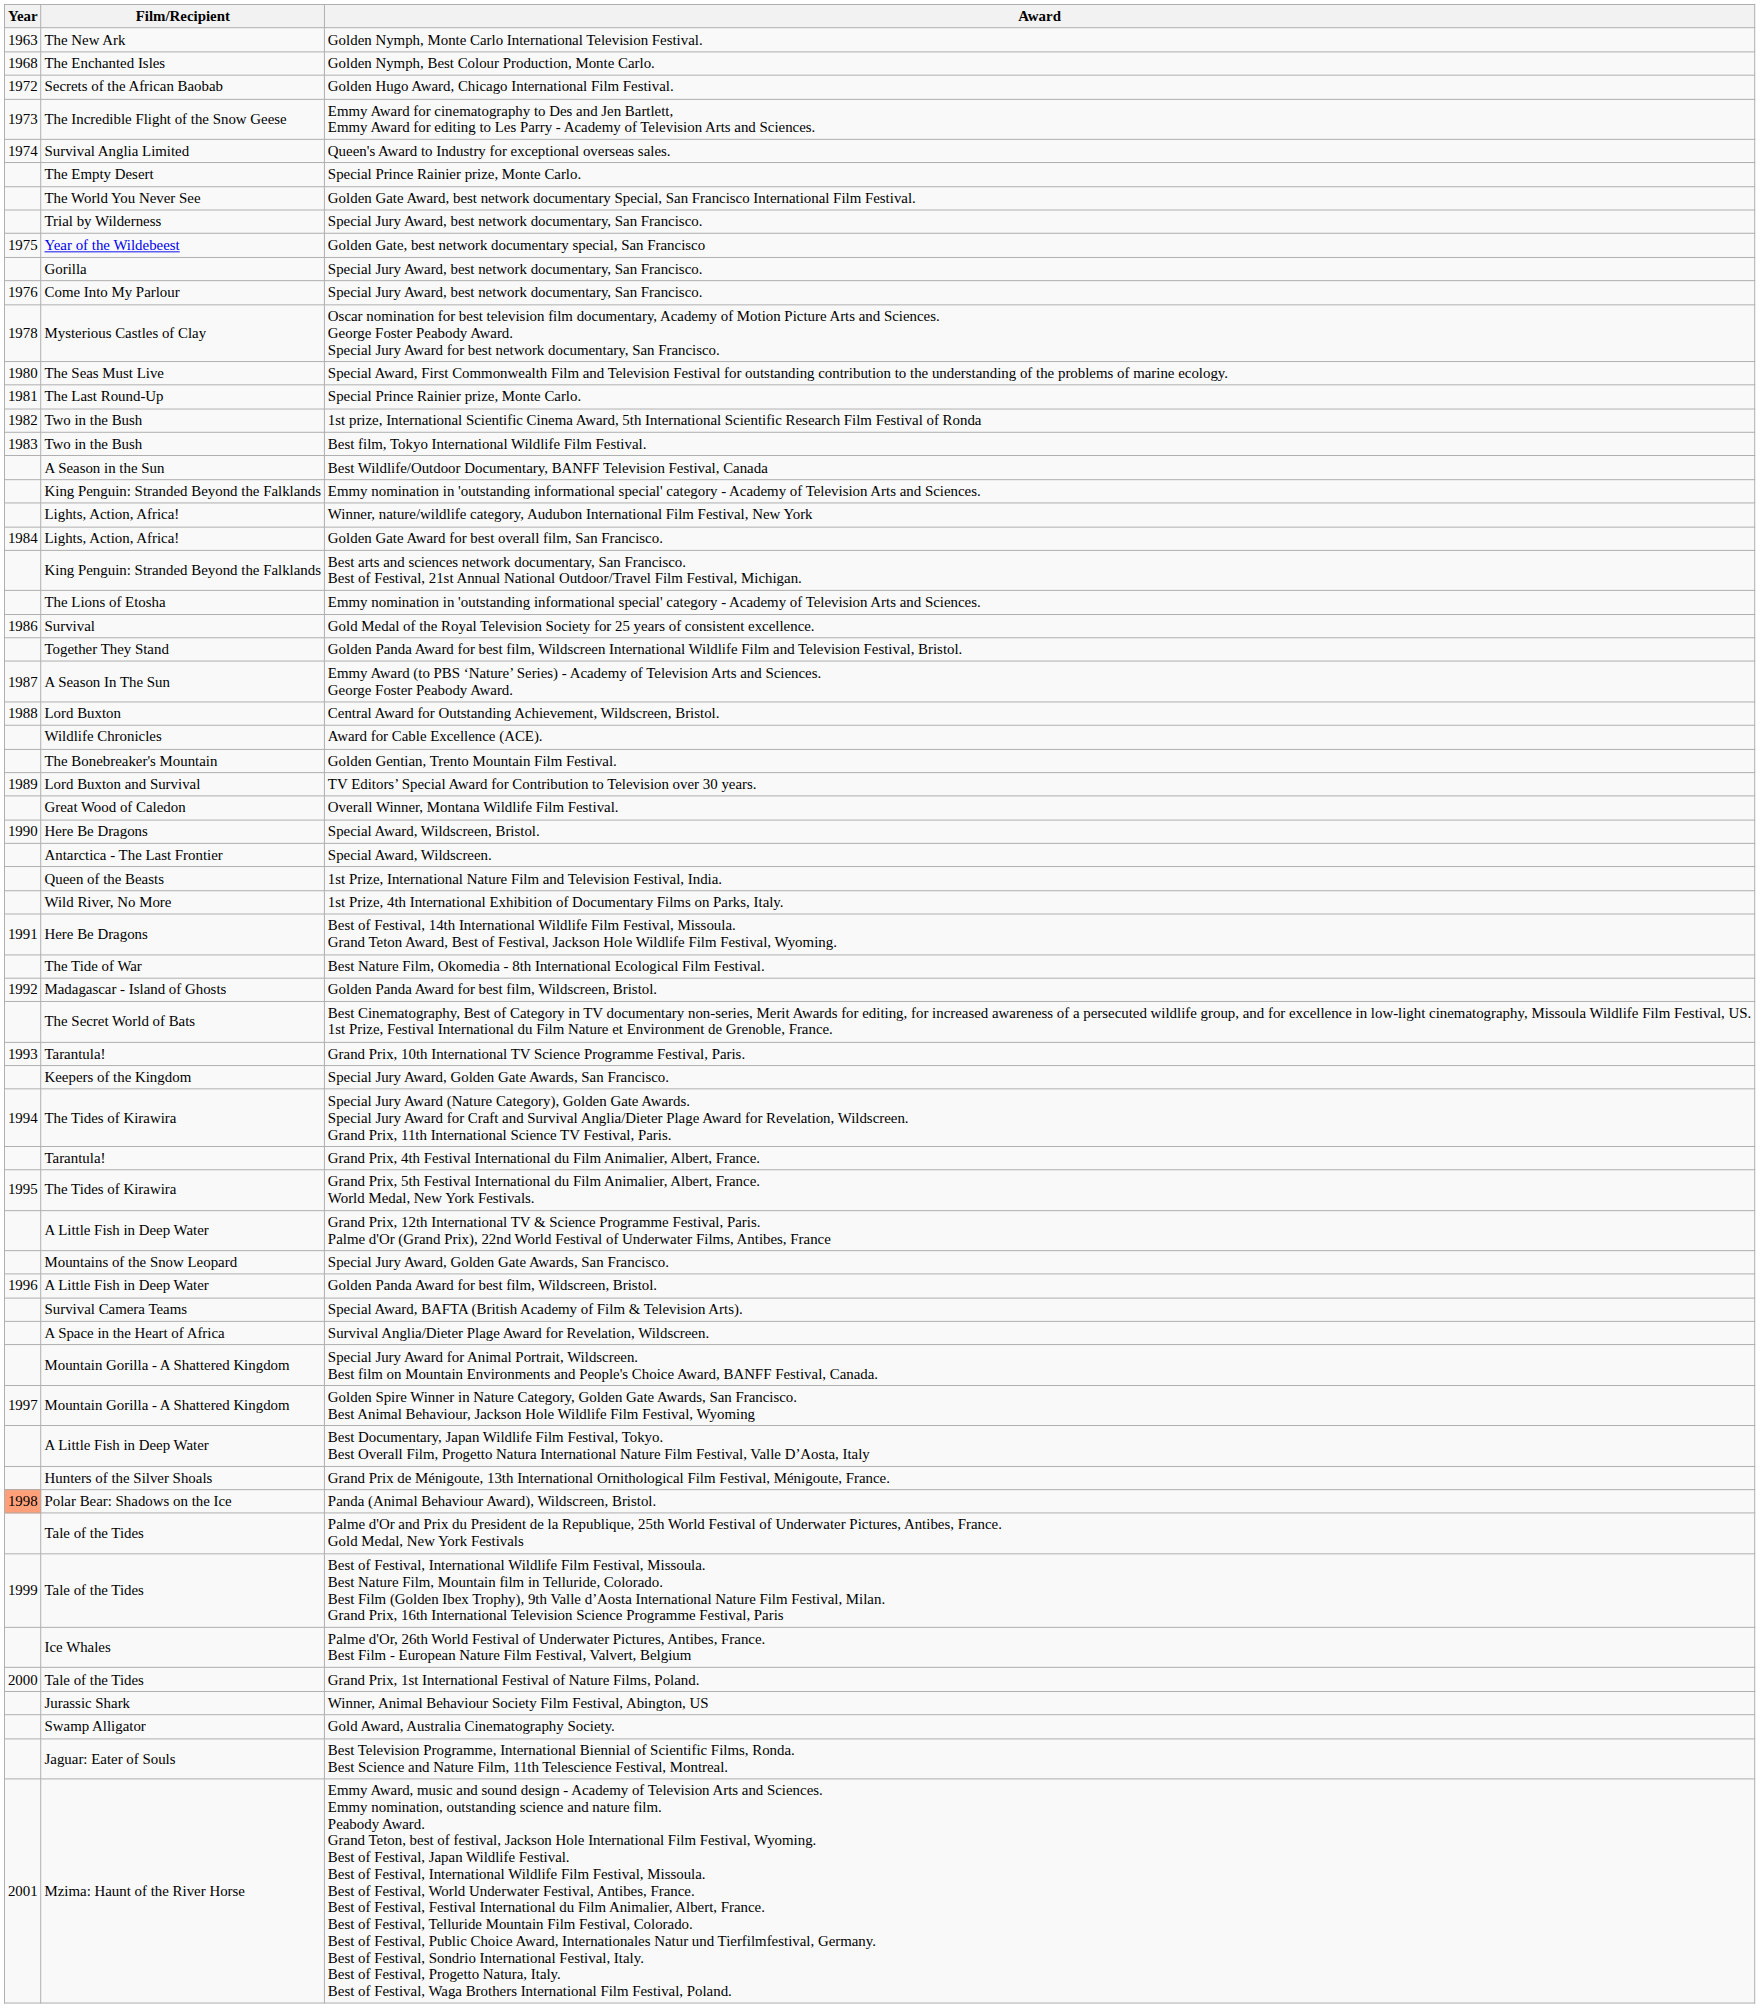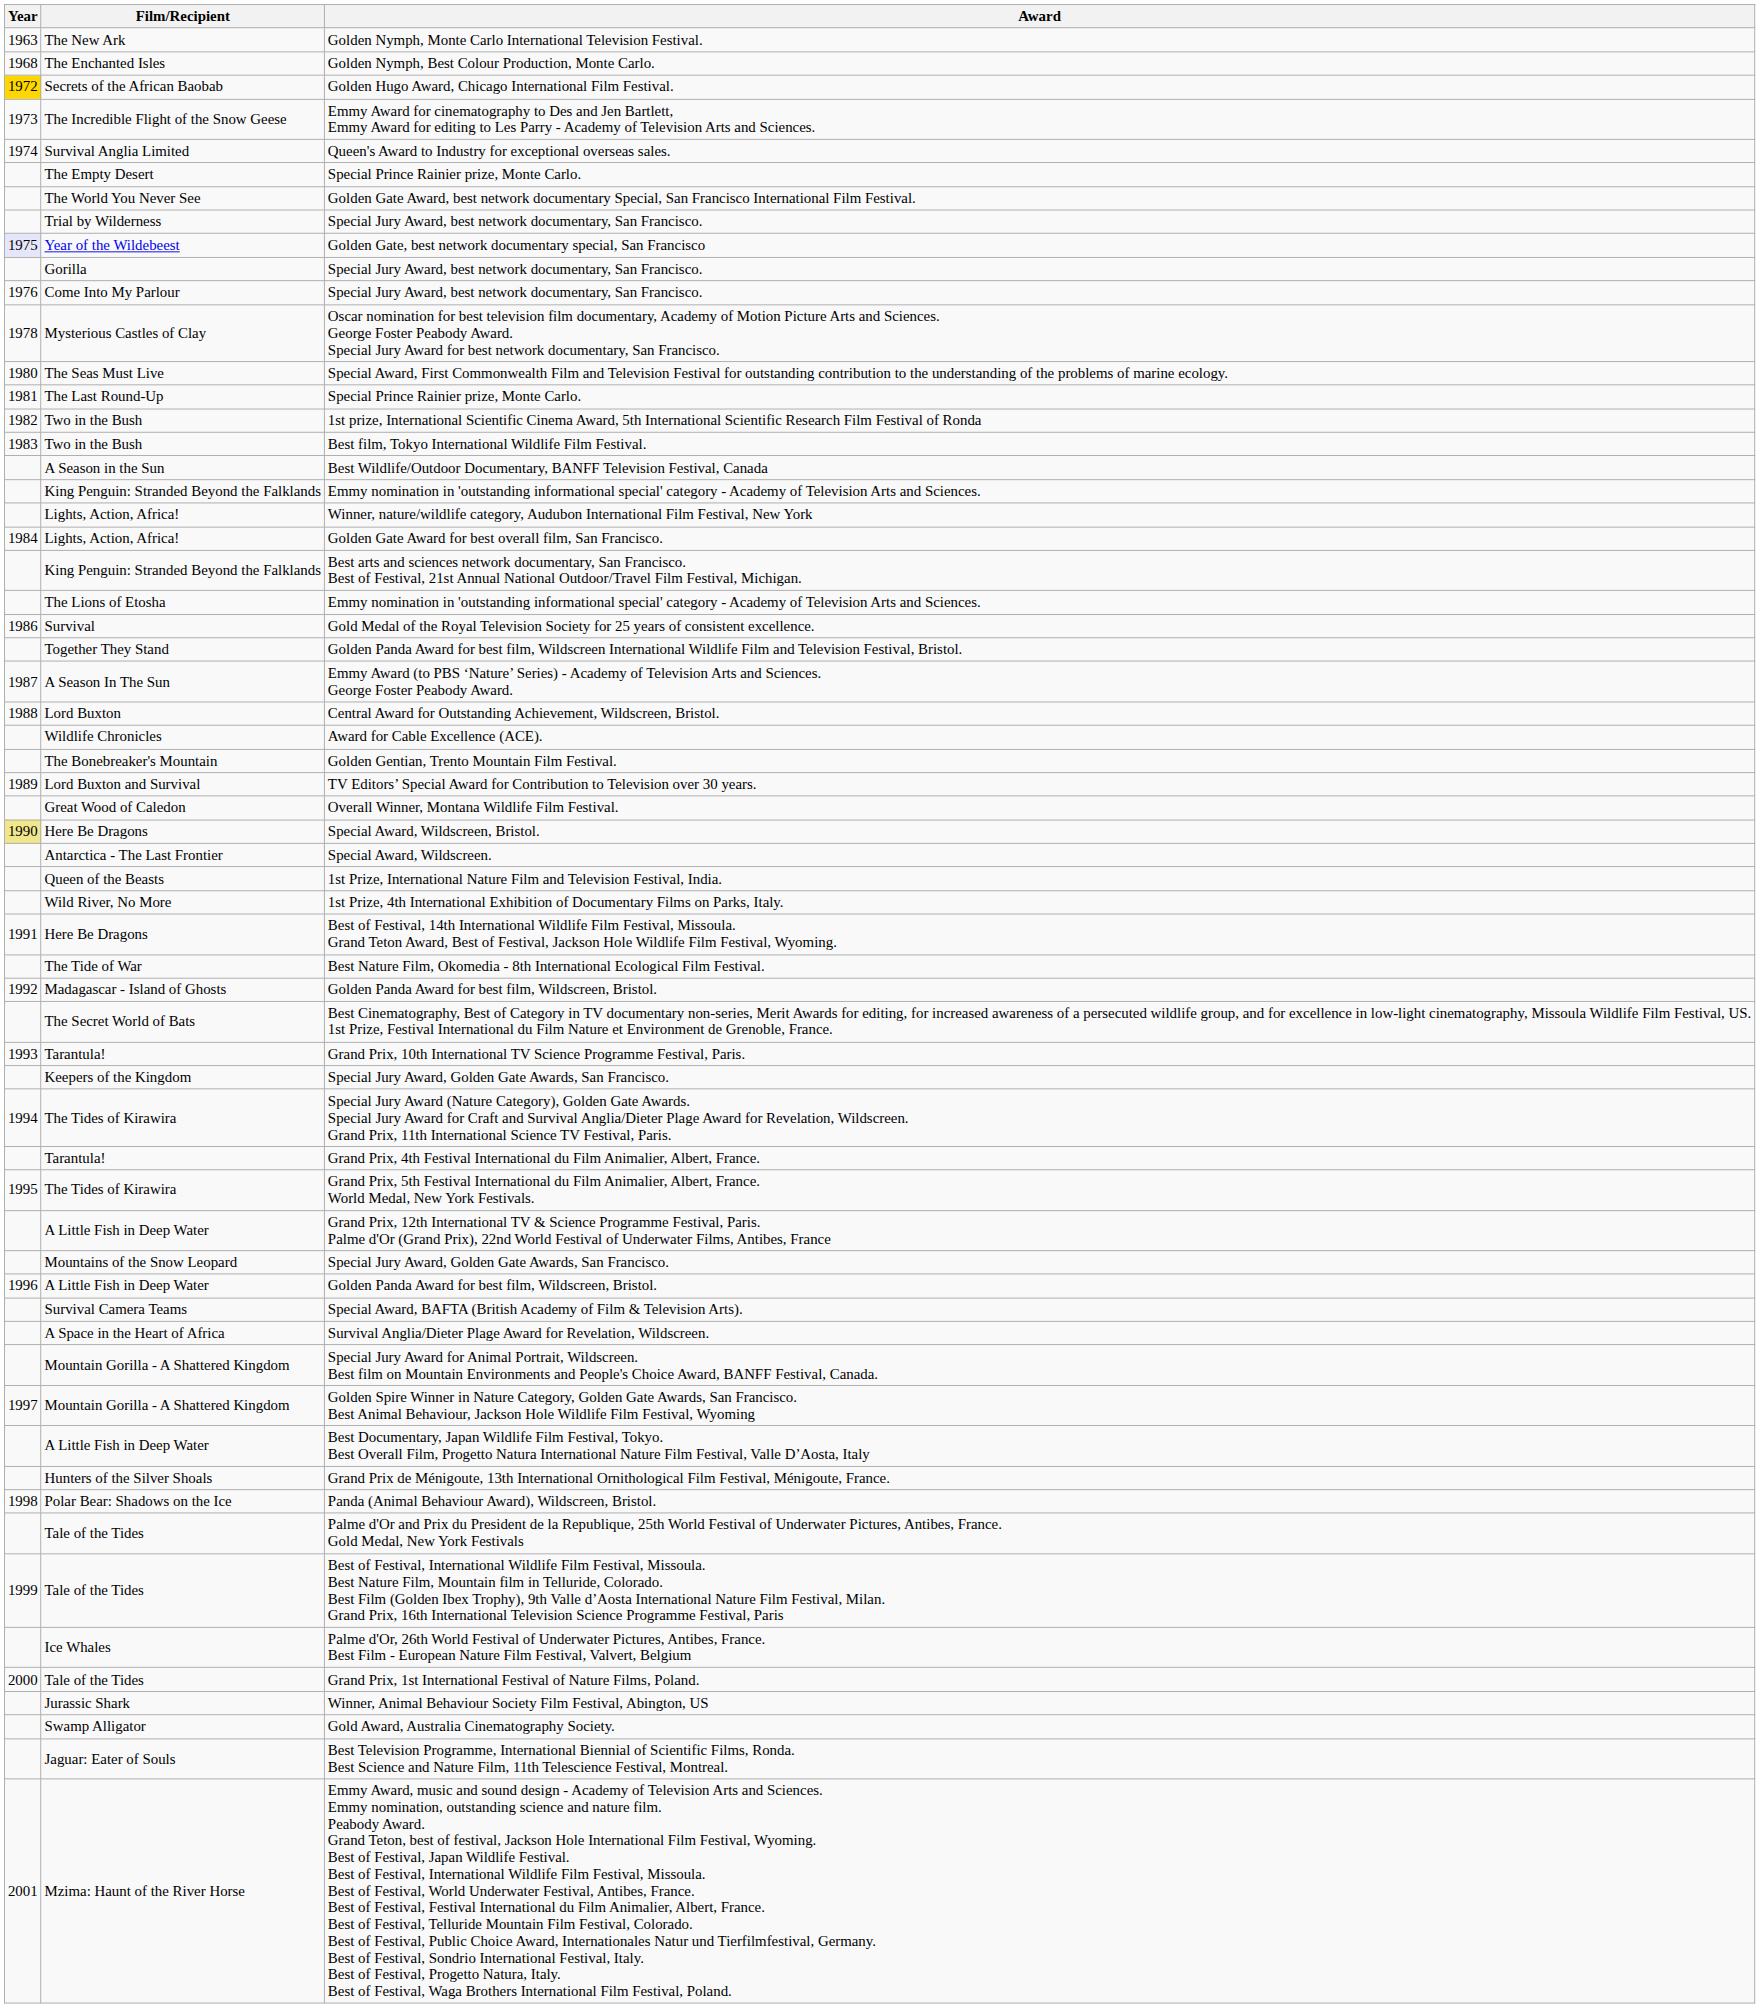Golden Hugo Award, Chicago International Film Festival. | Year: no background -> gold background
Golden Gate, best network documentary special, San Francisco | Year: no background -> lavender background
Special Award, Wildscreen, Bristol. | Year: no background -> khaki background
Panda (Animal Behaviour Award), Wildscreen, Bristol. | Year: lightsalmon background -> no background
